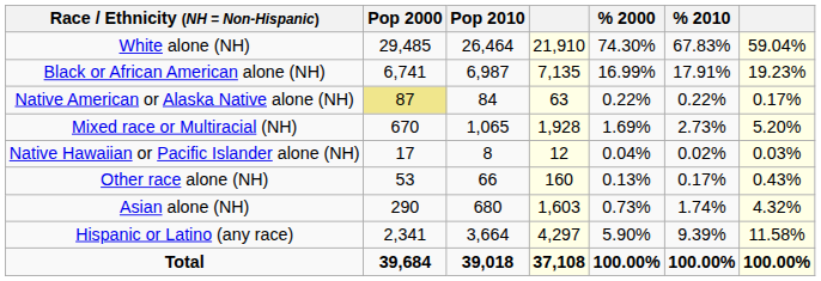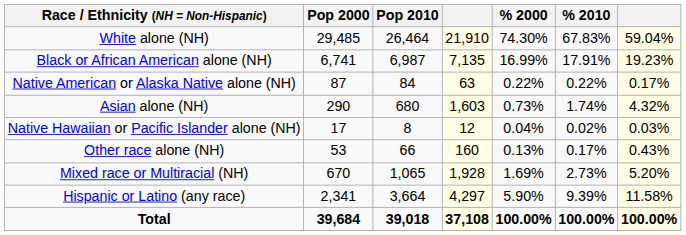Native American or Alaska Native alone (NH) | Pop 2000: khaki background -> no background
rows swapped: Asian alone (NH) <-> Mixed race or Multiracial (NH)
